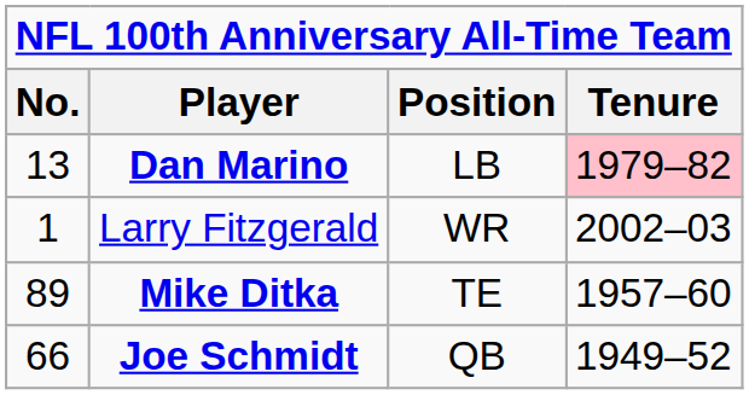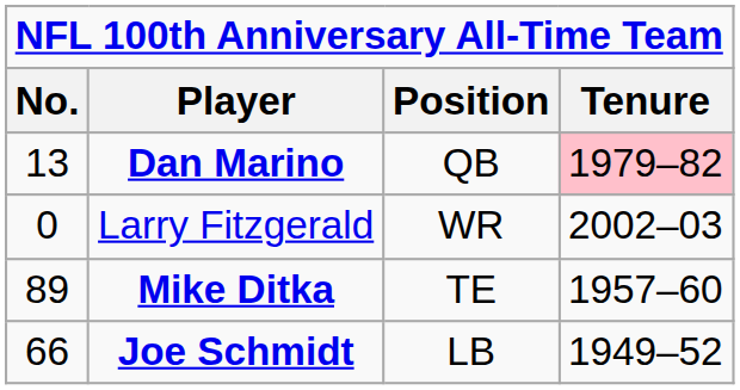Dan Marino | Position: LB -> QB
Larry Fitzgerald | No.: 1 -> 0
Joe Schmidt | Position: QB -> LB
